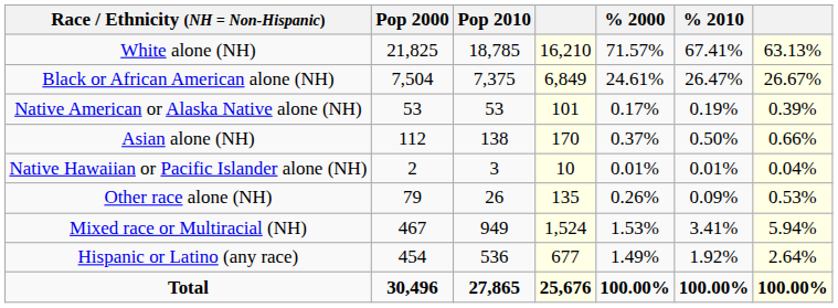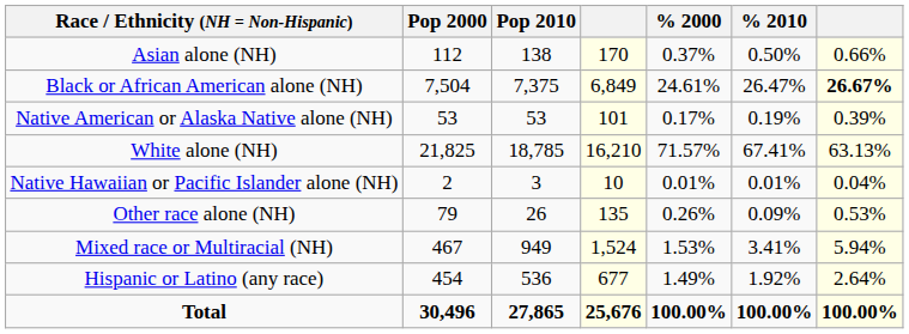rows swapped: White alone (NH) <-> Asian alone (NH)
Black or African American alone (NH) | column 7: normal -> bold
